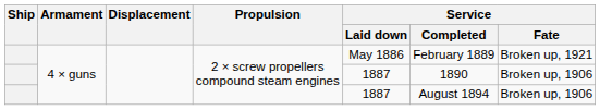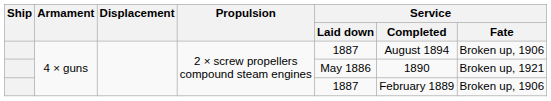row 3 | Service / Laid down: May 1886 -> 1887
row 3 | Service / Completed: February 1889 -> August 1894
row 3 | Service / Fate: Broken up, 1921 -> Broken up, 1906
row 4 | Service / Laid down: 1887 -> May 1886
row 4 | Service / Fate: Broken up, 1906 -> Broken up, 1921
row 5 | Service / Completed: August 1894 -> February 1889
